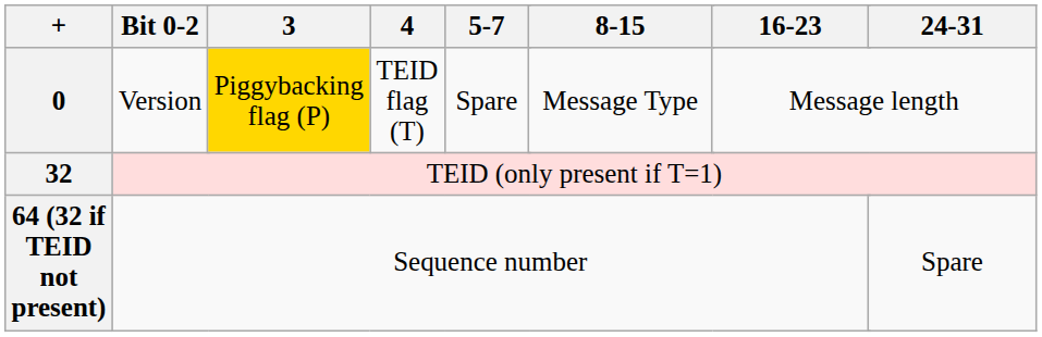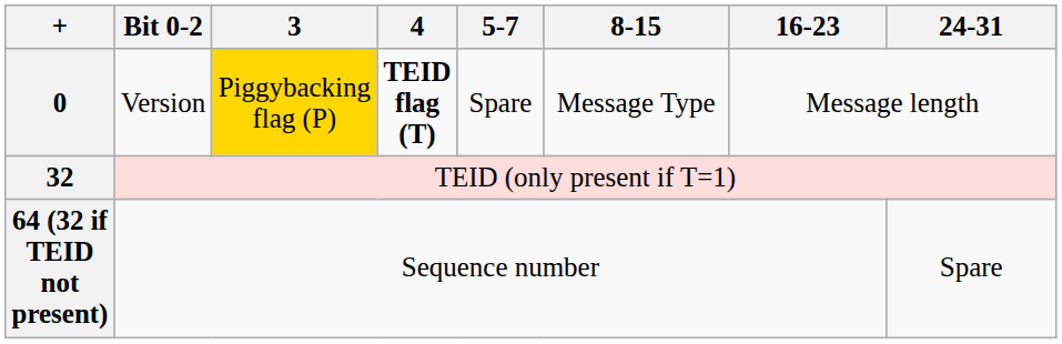0 | 4: normal -> bold
